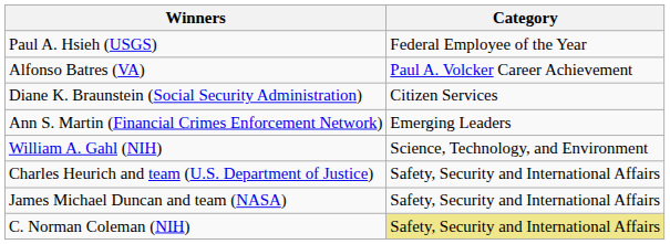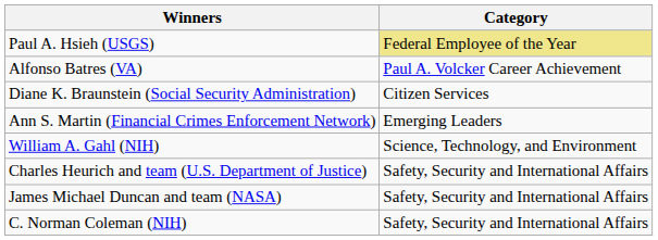Paul A. Hsieh (USGS) | Category: no background -> khaki background
C. Norman Coleman (NIH) | Category: khaki background -> no background
